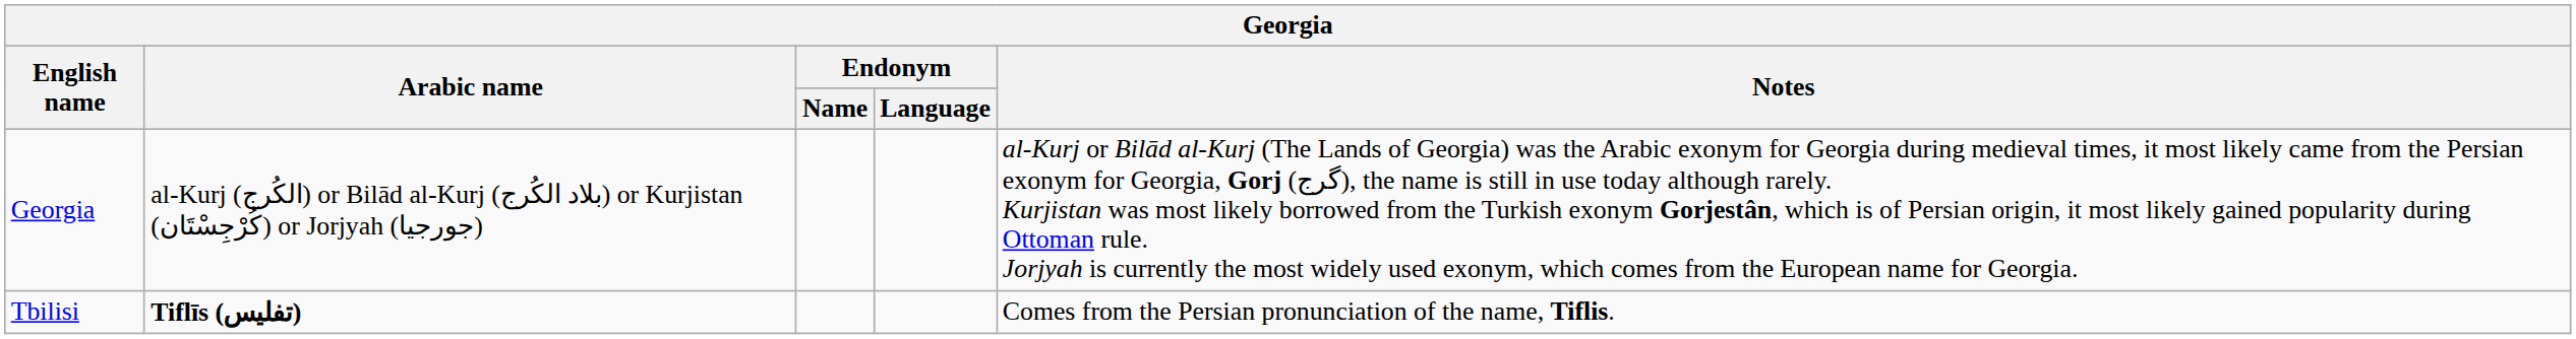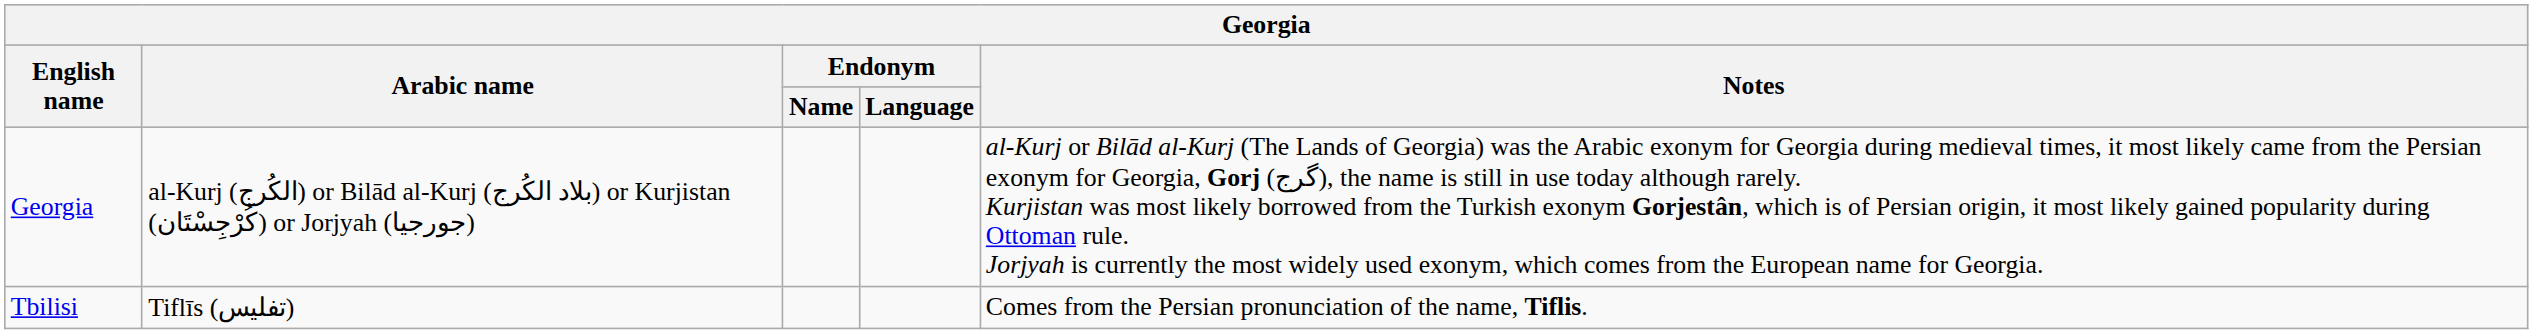Tbilisi | Arabic name: bold -> normal
